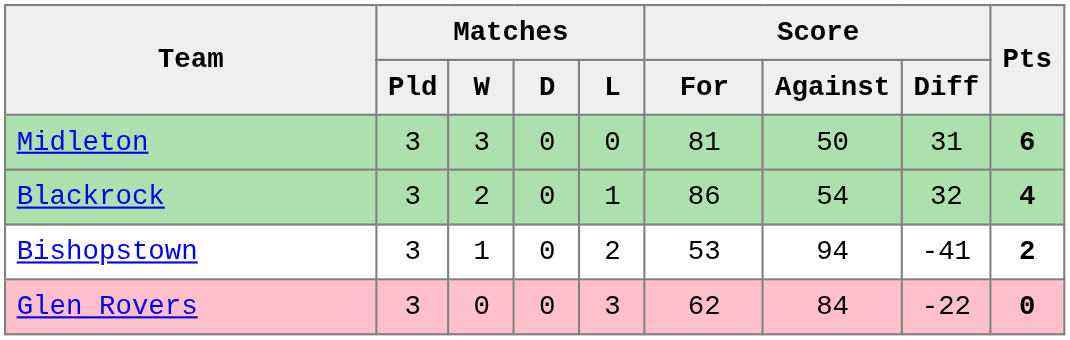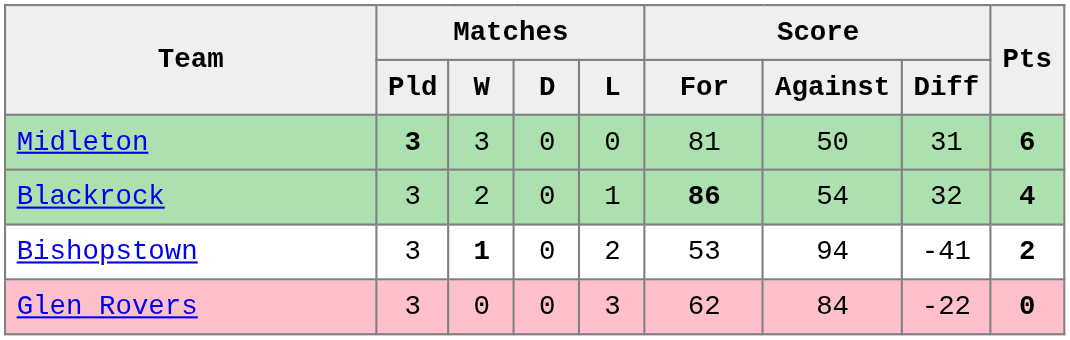Midleton | Matches / Pld: normal -> bold
Blackrock | Score / For: normal -> bold
Bishopstown | Matches / W: normal -> bold
